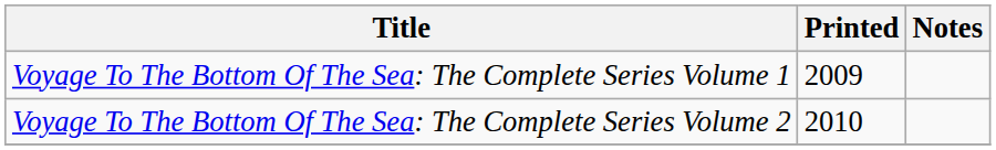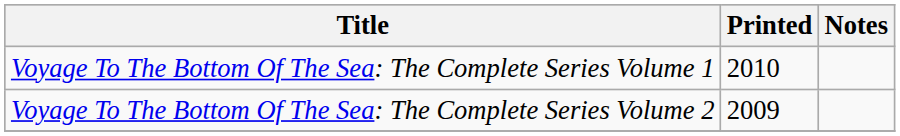row 2 | Printed: 2009 -> 2010
row 3 | Printed: 2010 -> 2009
